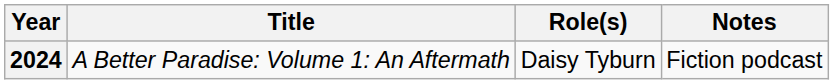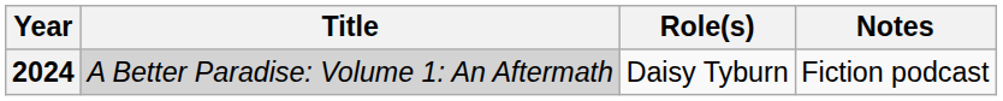2024 | Title: no background -> lightgrey background
